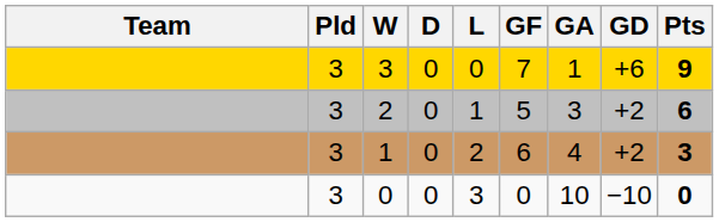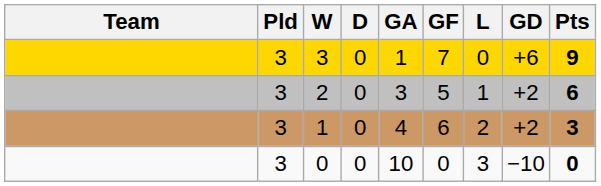columns swapped: L <-> GA
